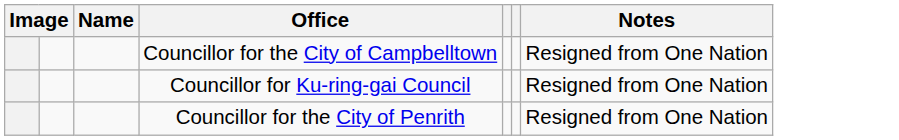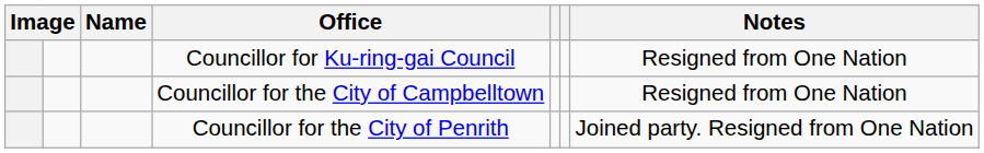rows swapped: Councillor for the City of Campbelltown <-> Councillor for Ku-ring-gai Council
Councillor for the City of Penrith | Notes: Resigned from One Nation -> Joined party. Resigned from One Nation
